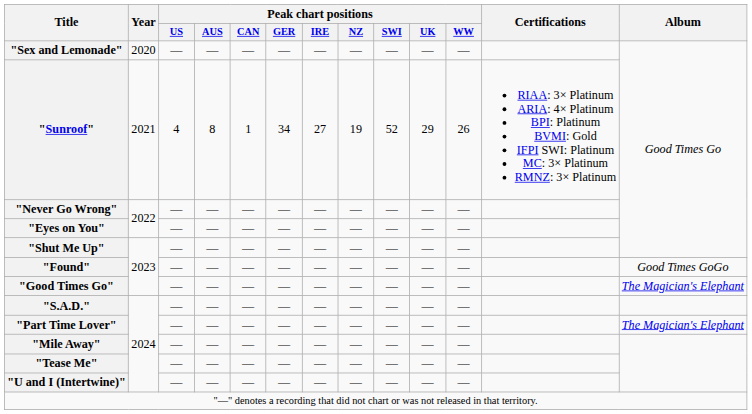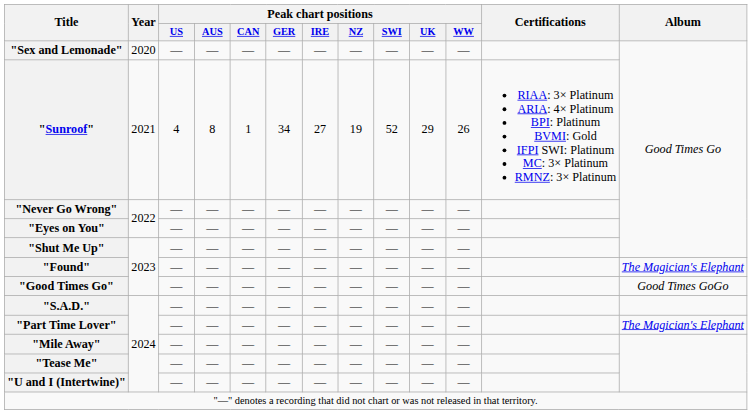"Found" | Album: Good Times GoGo -> The Magician's Elephant
"Good Times Go" | Album: The Magician's Elephant -> Good Times GoGo
